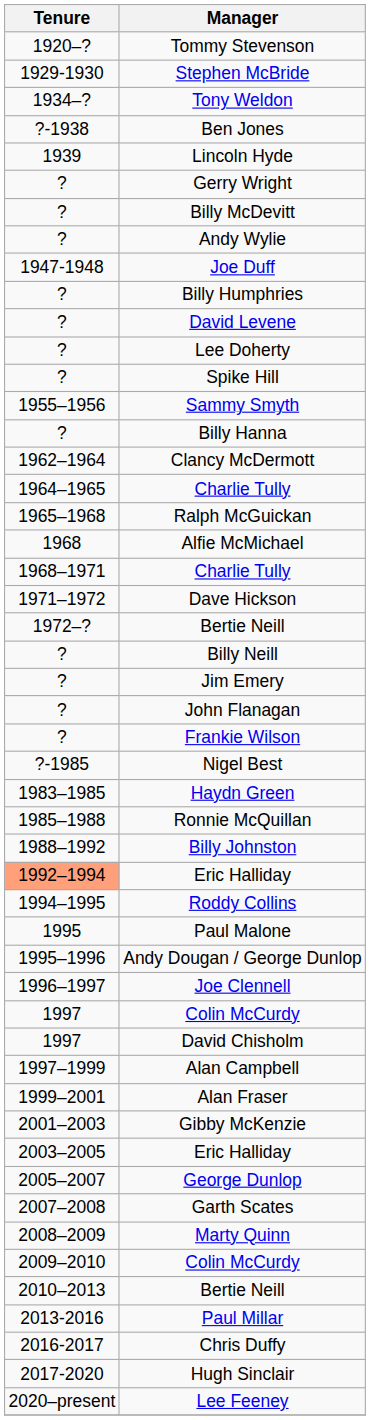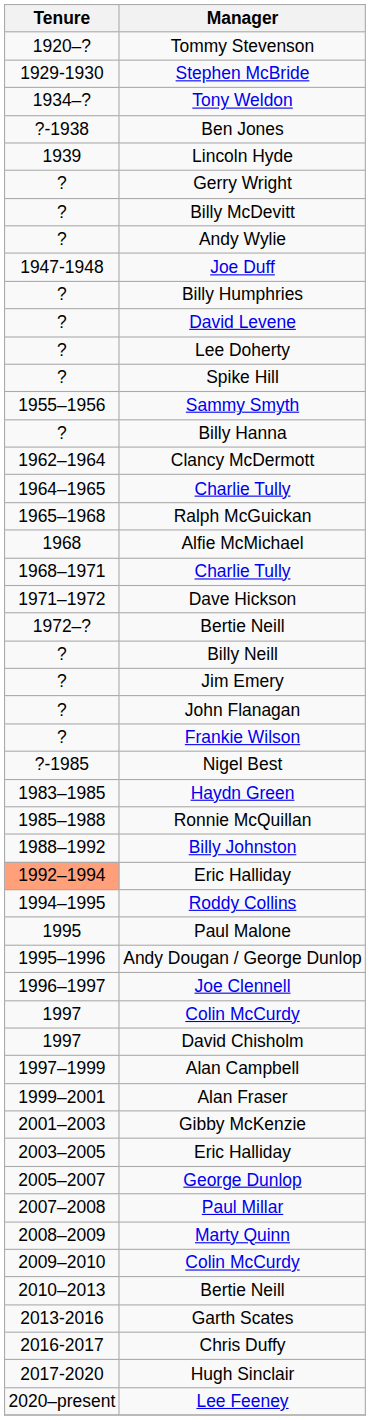row 44 | Manager: Garth Scates -> Paul Millar
row 48 | Manager: Paul Millar -> Garth Scates
